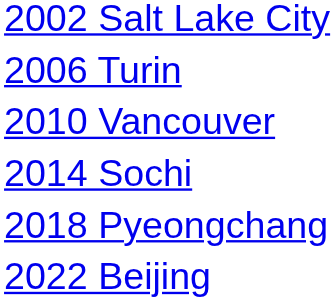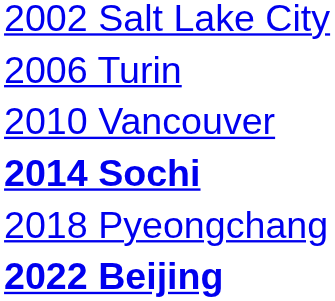2014 Sochi | column 1: normal -> bold
2022 Beijing | column 1: normal -> bold
